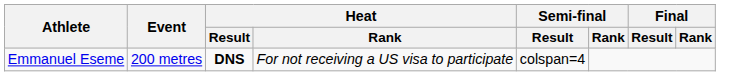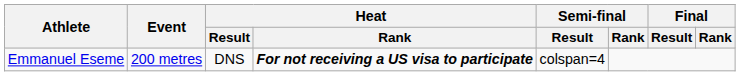Emmanuel Eseme | Heat / Result: bold -> normal
Emmanuel Eseme | Heat / Rank: normal -> bold
